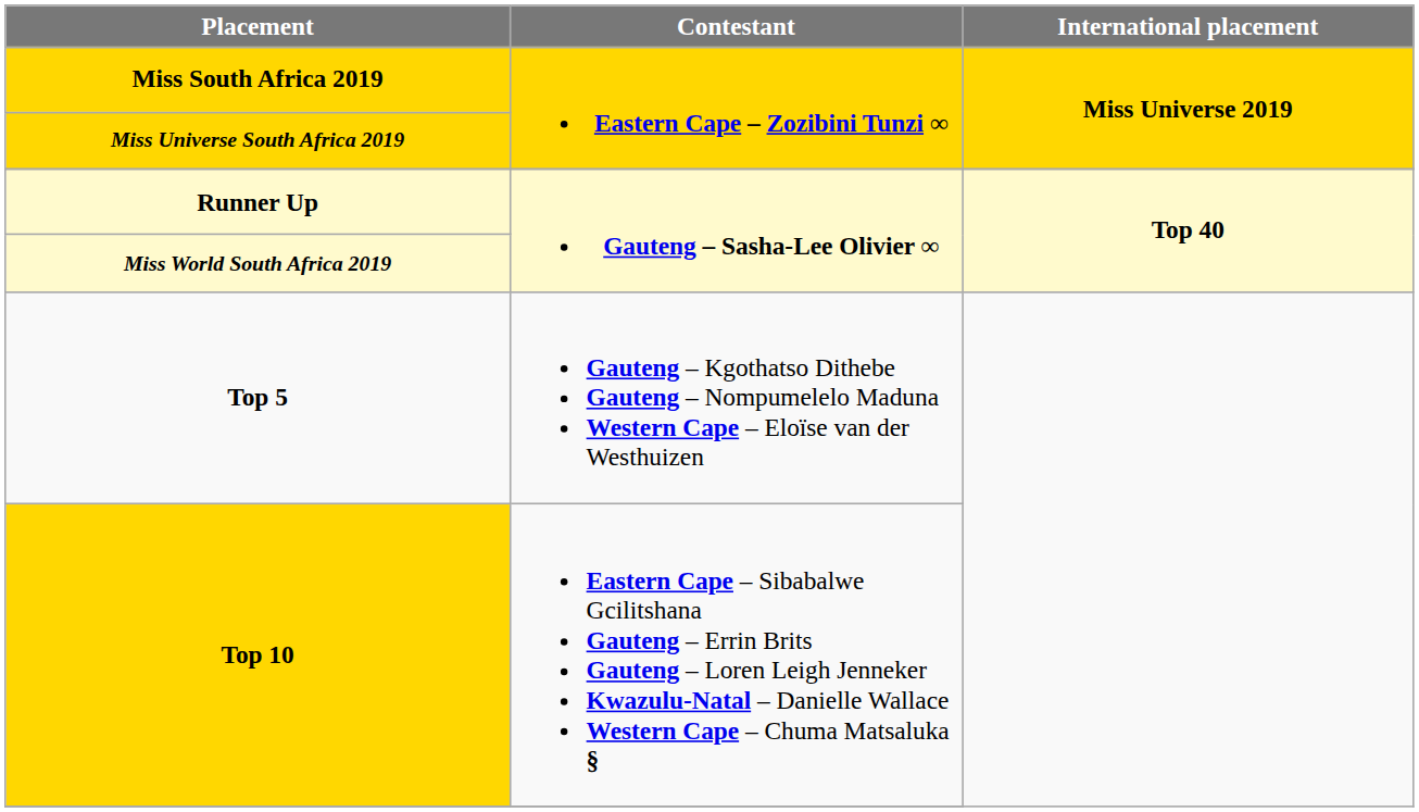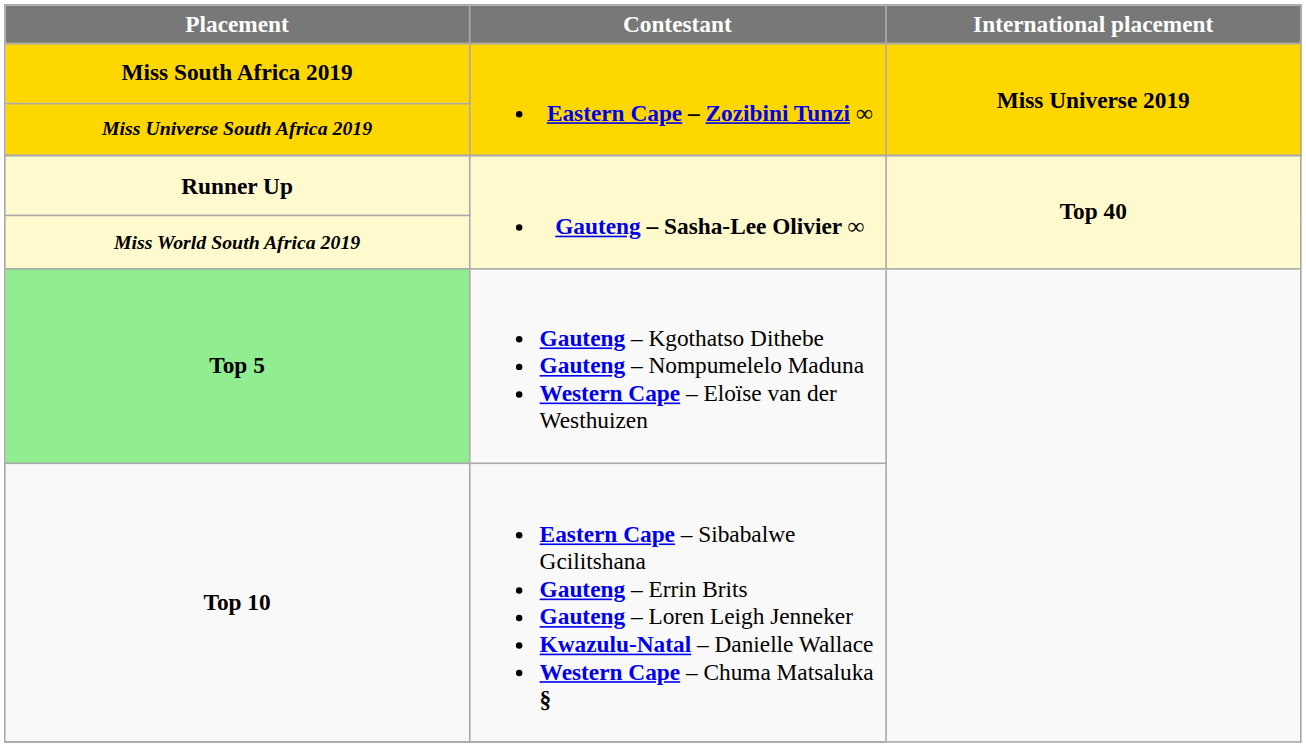Top 5 | Placement: no background -> lightgreen background
Top 10 | Placement: gold background -> no background
